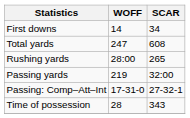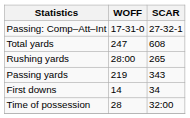rows swapped: First downs <-> Passing: Comp–Att–Int
Passing yards | SCAR: 32:00 -> 343
Time of possession | SCAR: 343 -> 32:00
